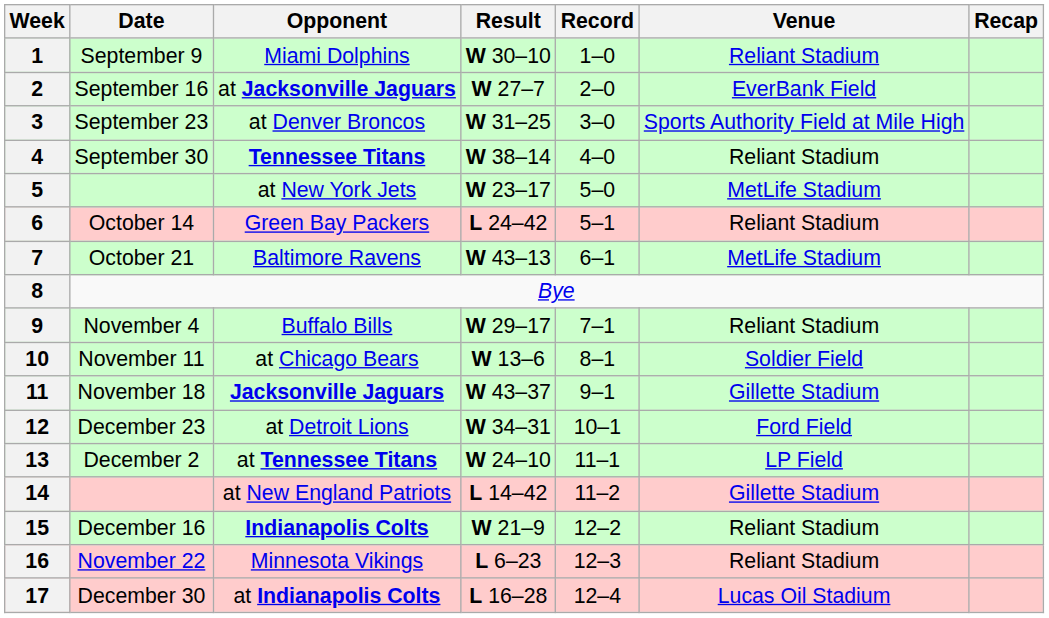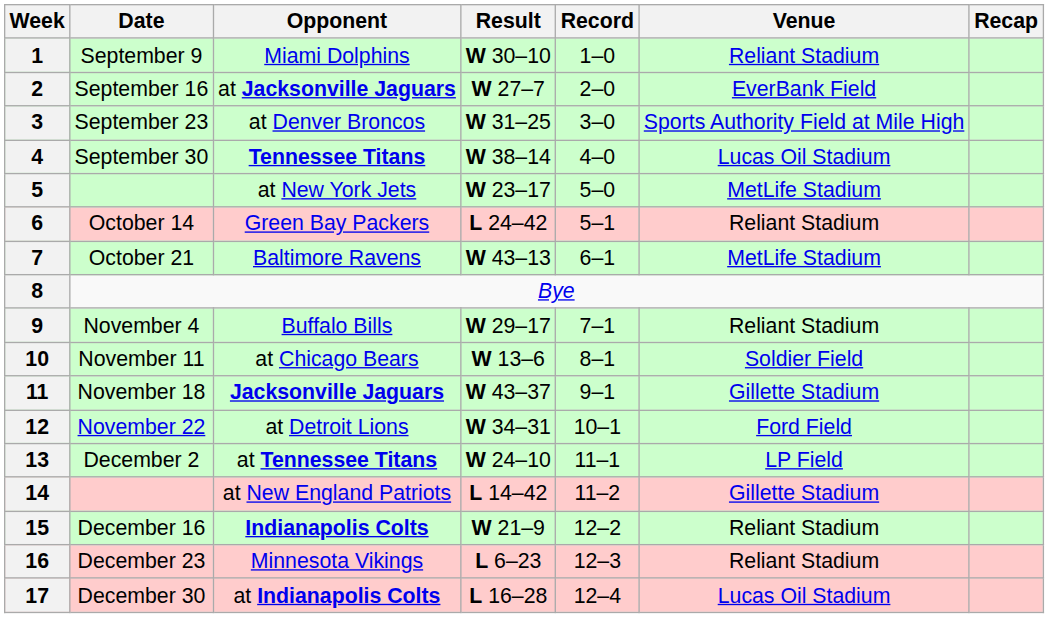4 | Venue: Reliant Stadium -> Lucas Oil Stadium
12 | Date: December 23 -> November 22
16 | Date: November 22 -> December 23
